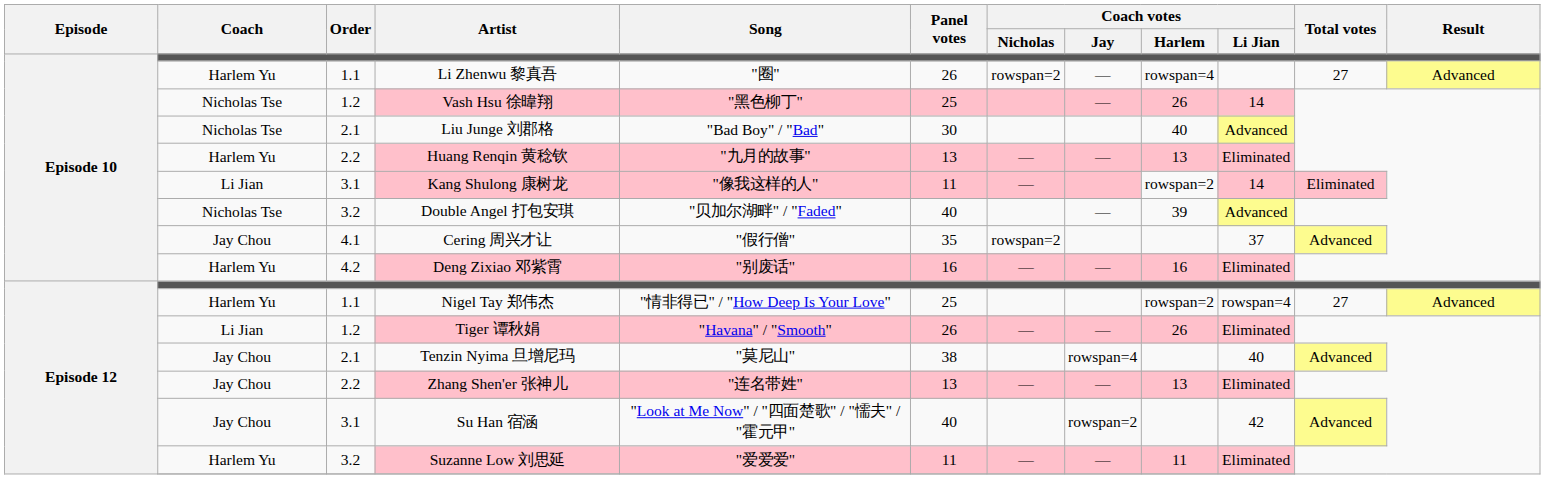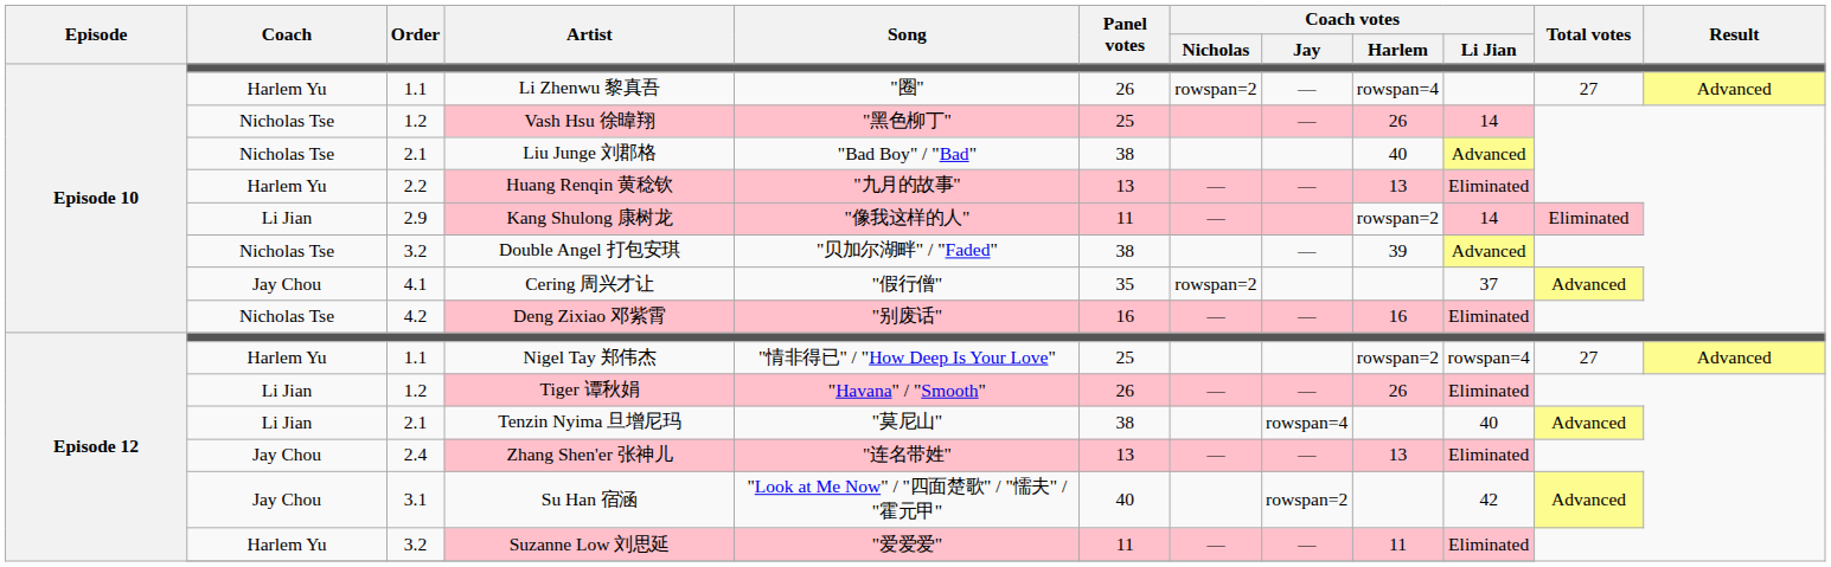Liu Junge 刘郡格 | Panel votes: 30 -> 38
Kang Shulong 康树龙 | Order: 3.1 -> 2.9
Double Angel 打包安琪 | Panel votes: 40 -> 38
Deng Zixiao 邓紫霄 | Coach: Harlem Yu -> Nicholas Tse
Tenzin Nyima 旦增尼玛 | Coach: Jay Chou -> Li Jian
Zhang Shen'er 张神儿 | Order: 2.2 -> 2.4
